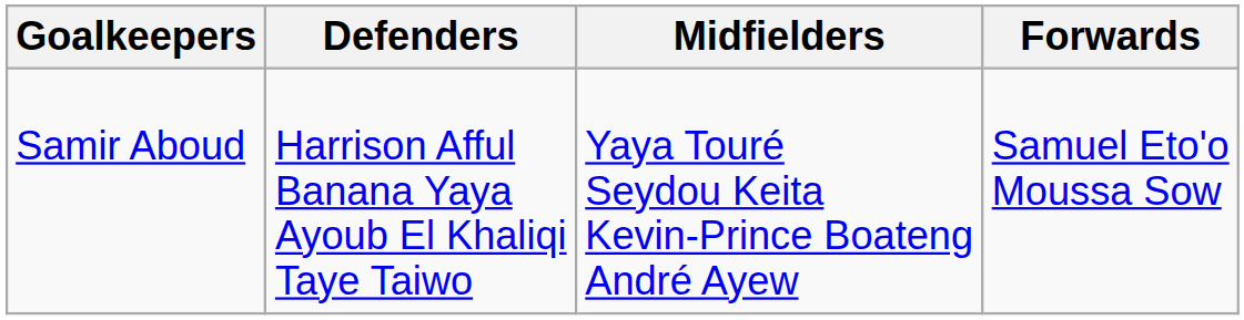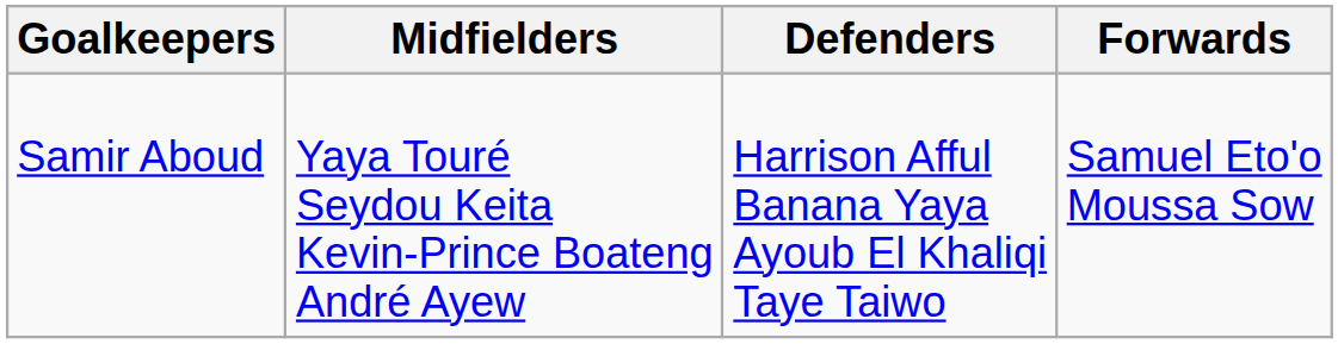columns swapped: Defenders <-> Midfielders
